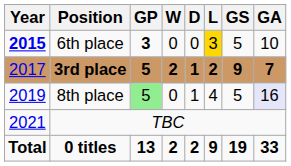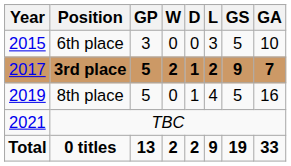6th place | Year: bold -> normal
6th place | GP: bold -> normal
6th place | L: gold background -> no background
8th place | GP: lightgreen background -> no background
8th place | GA: lavender background -> no background
